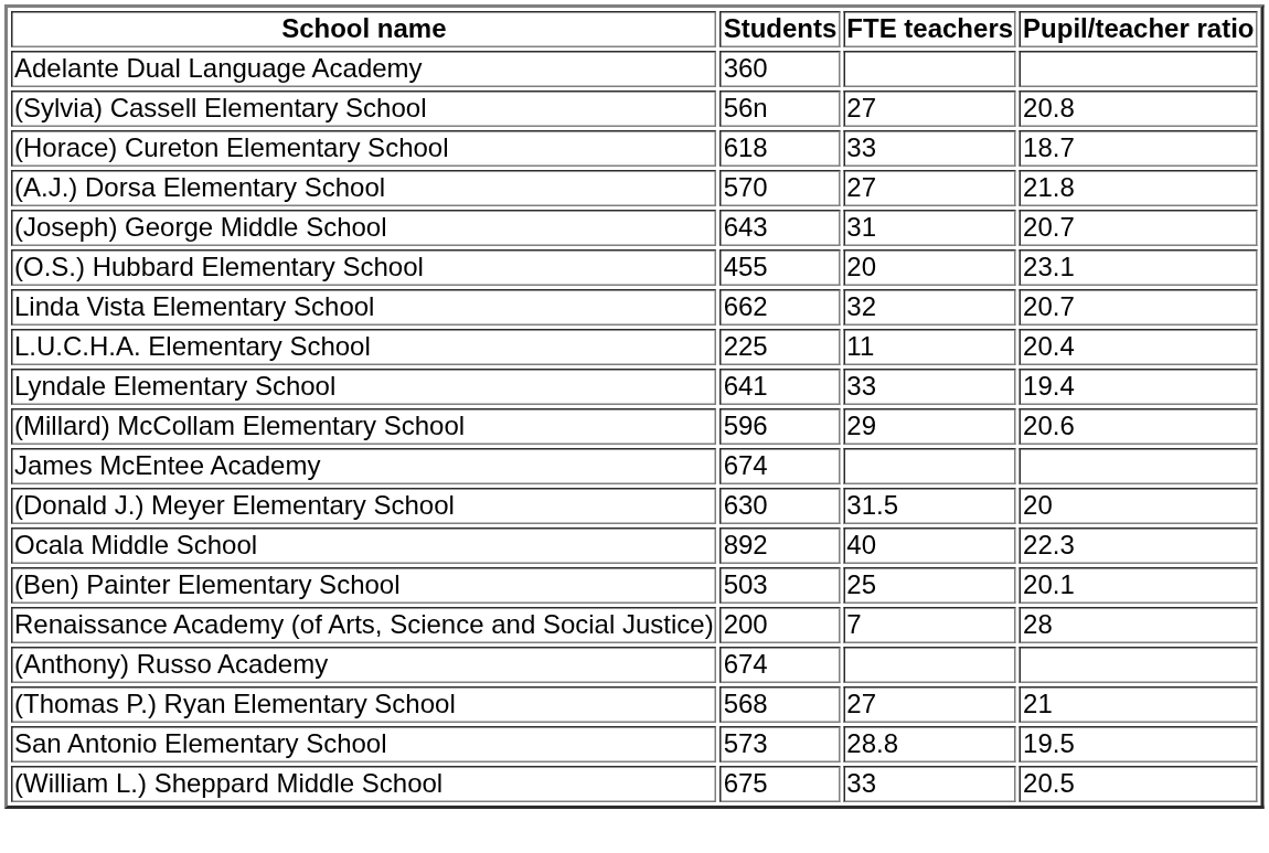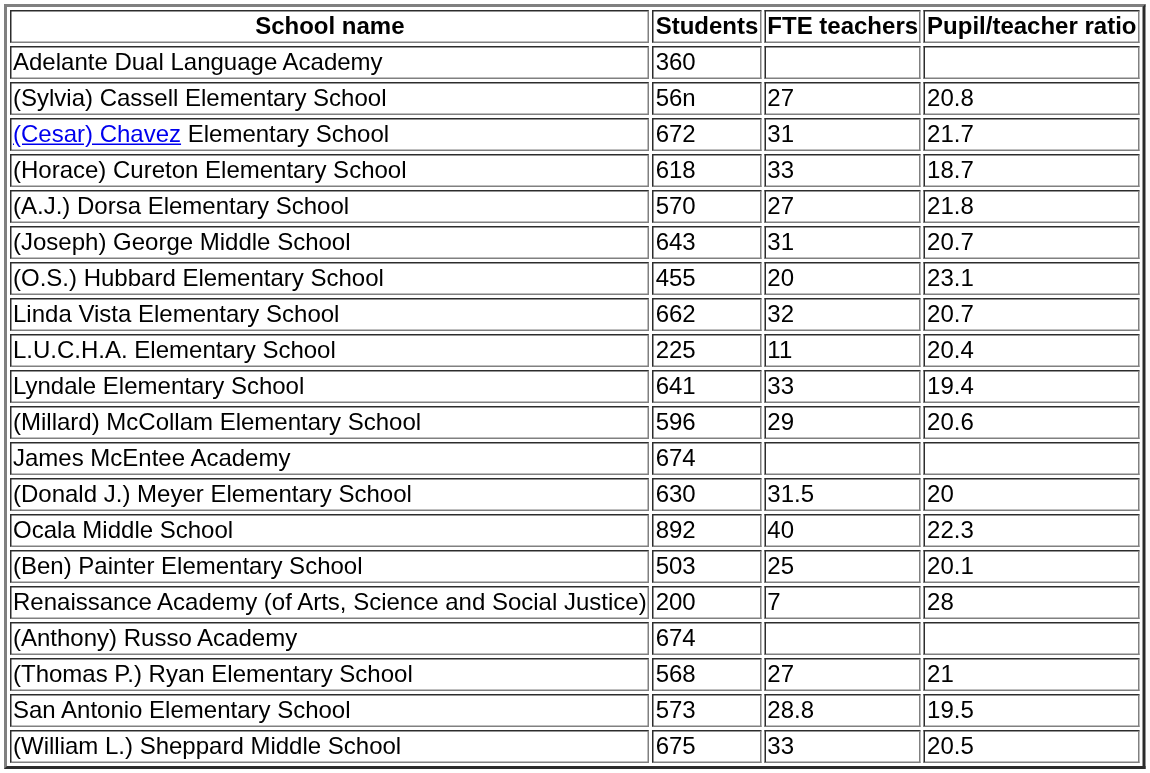+ row: (Cesar) Chavez Elementary School | 672 | 31 | 21.7
